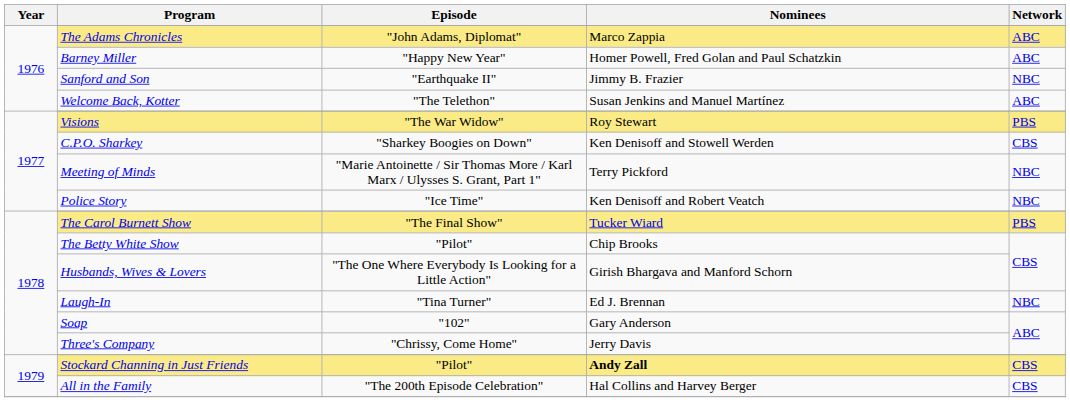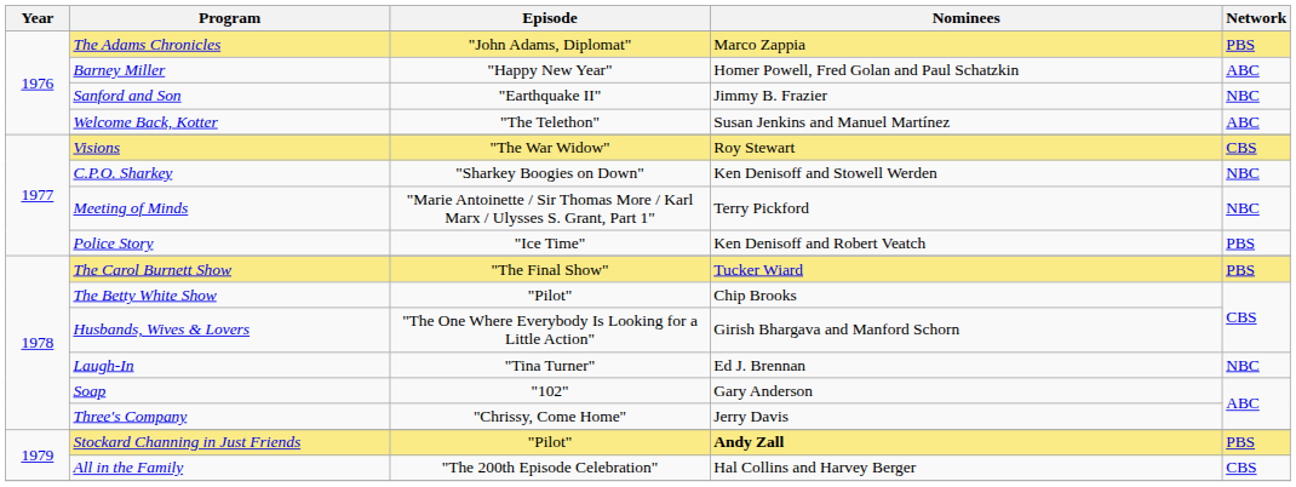The Adams Chronicles | Network: ABC -> PBS
Visions | Network: PBS -> CBS
C.P.O. Sharkey | Network: CBS -> NBC
Police Story | Network: NBC -> PBS
Stockard Channing in Just Friends | Network: CBS -> PBS
